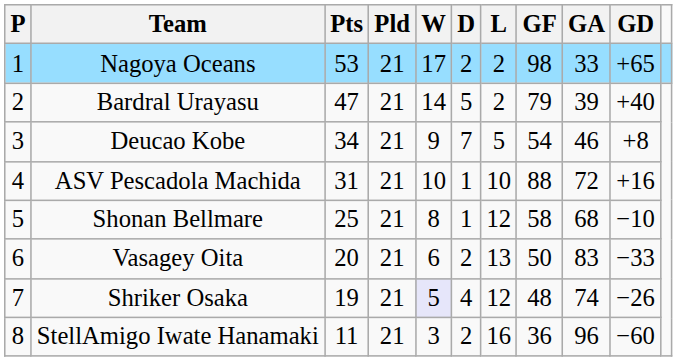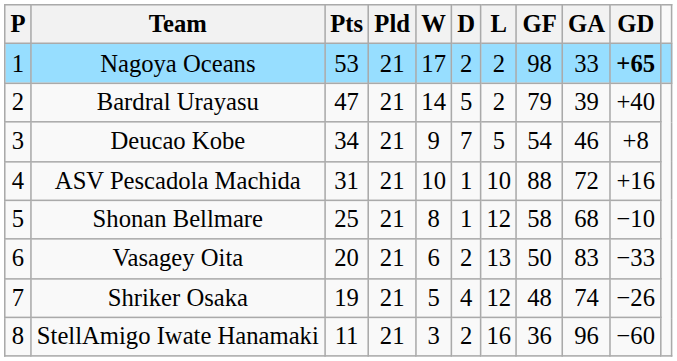Nagoya Oceans | GD: normal -> bold
Shriker Osaka | W: lavender background -> no background
